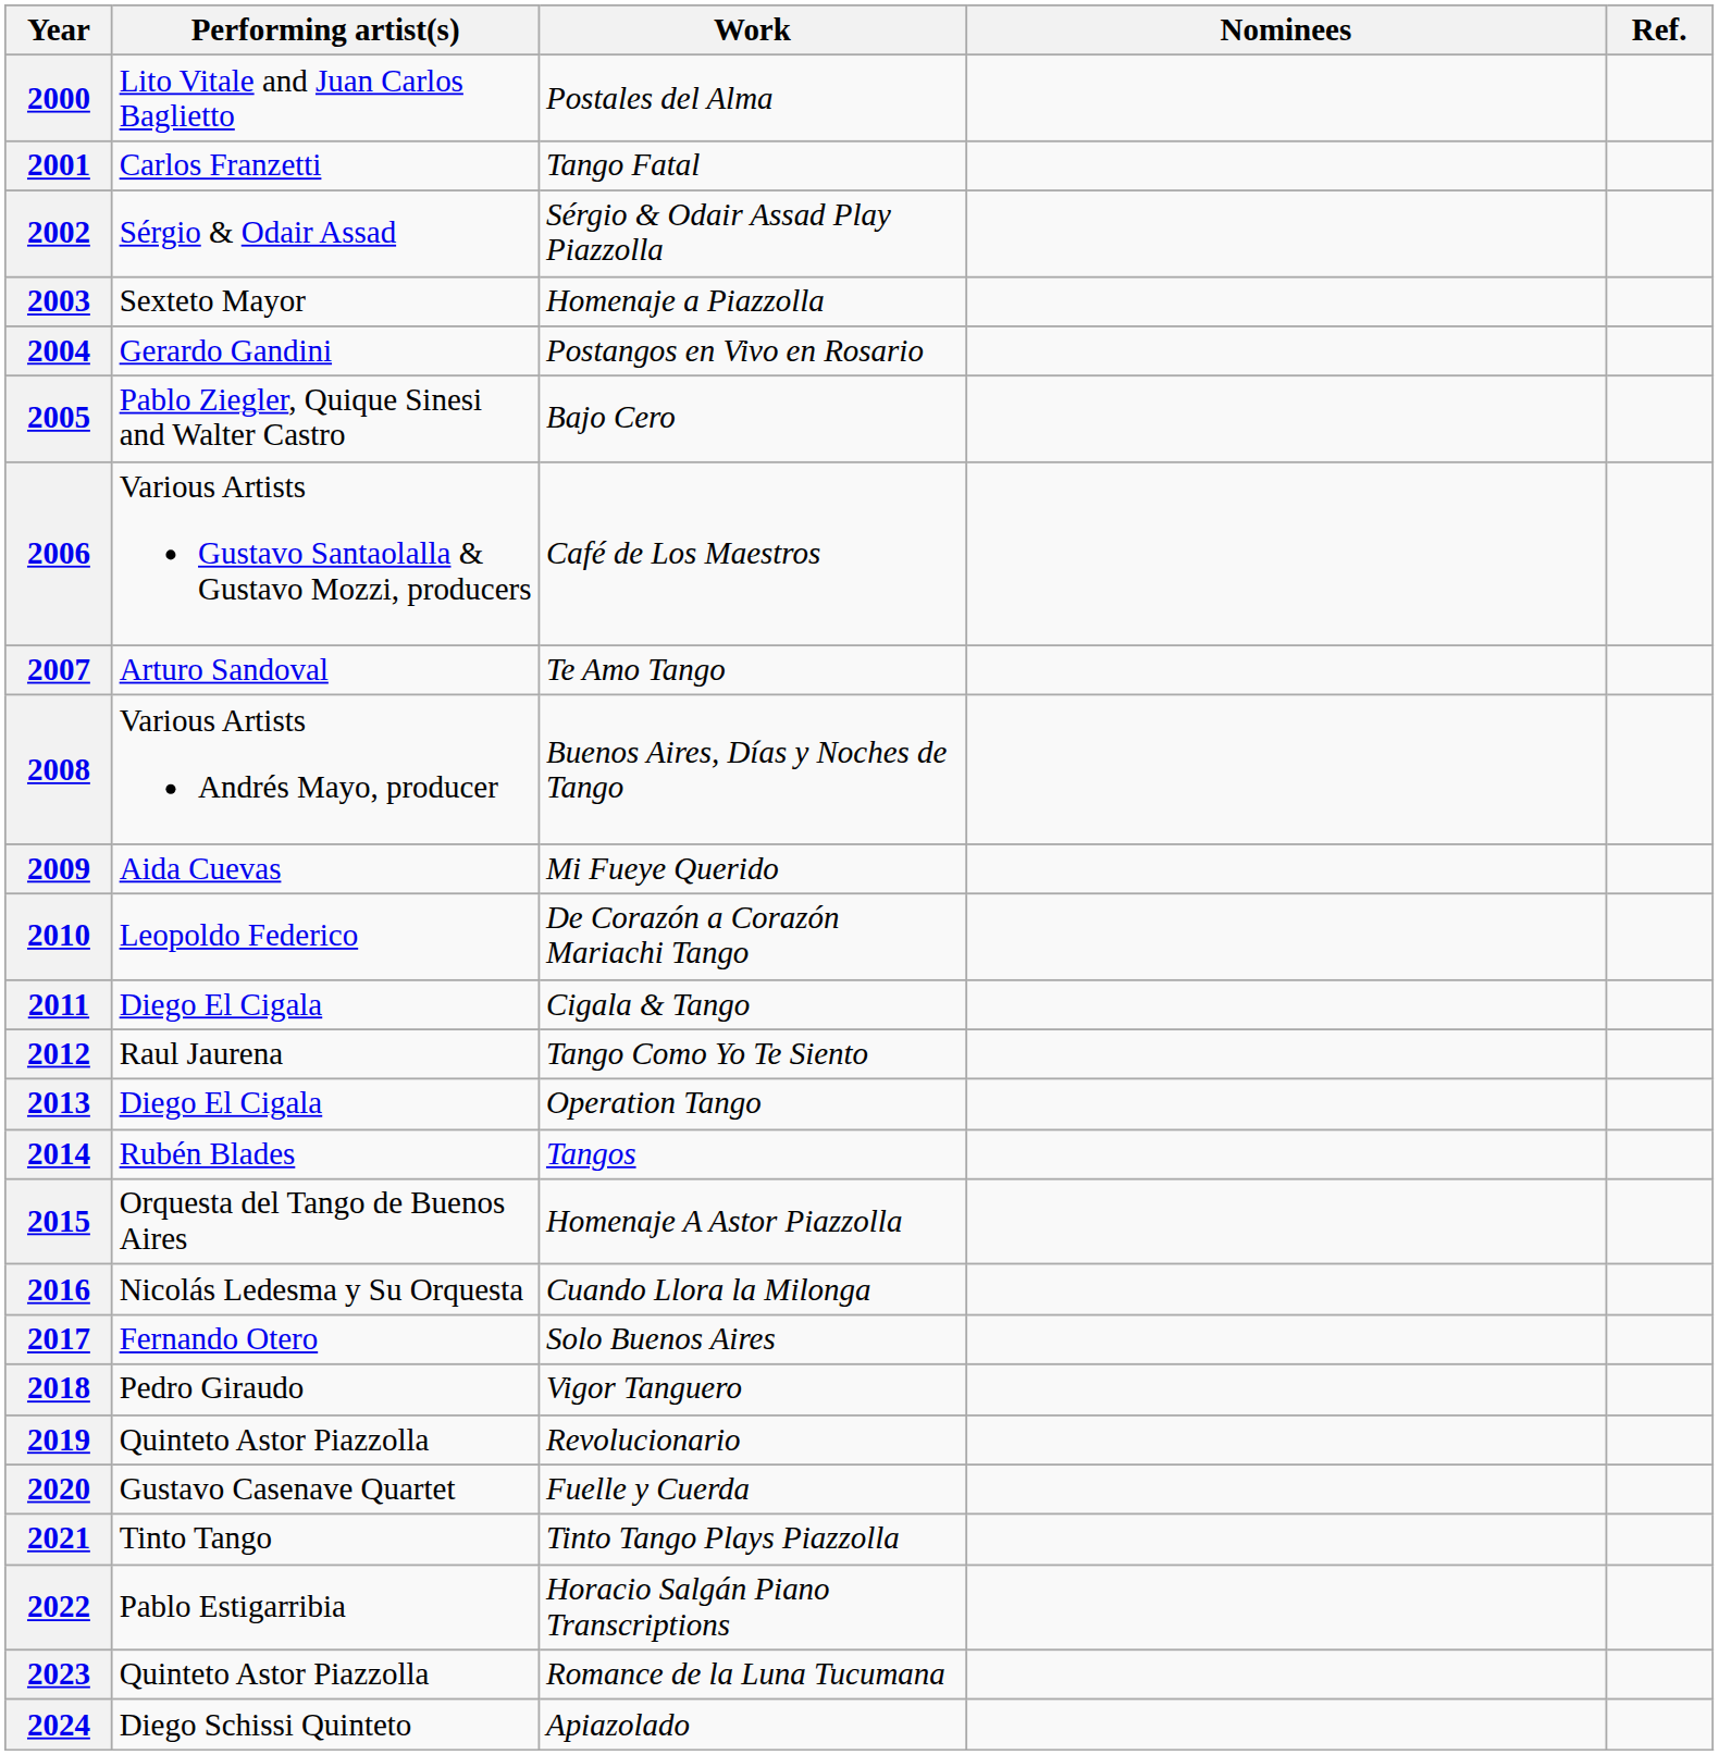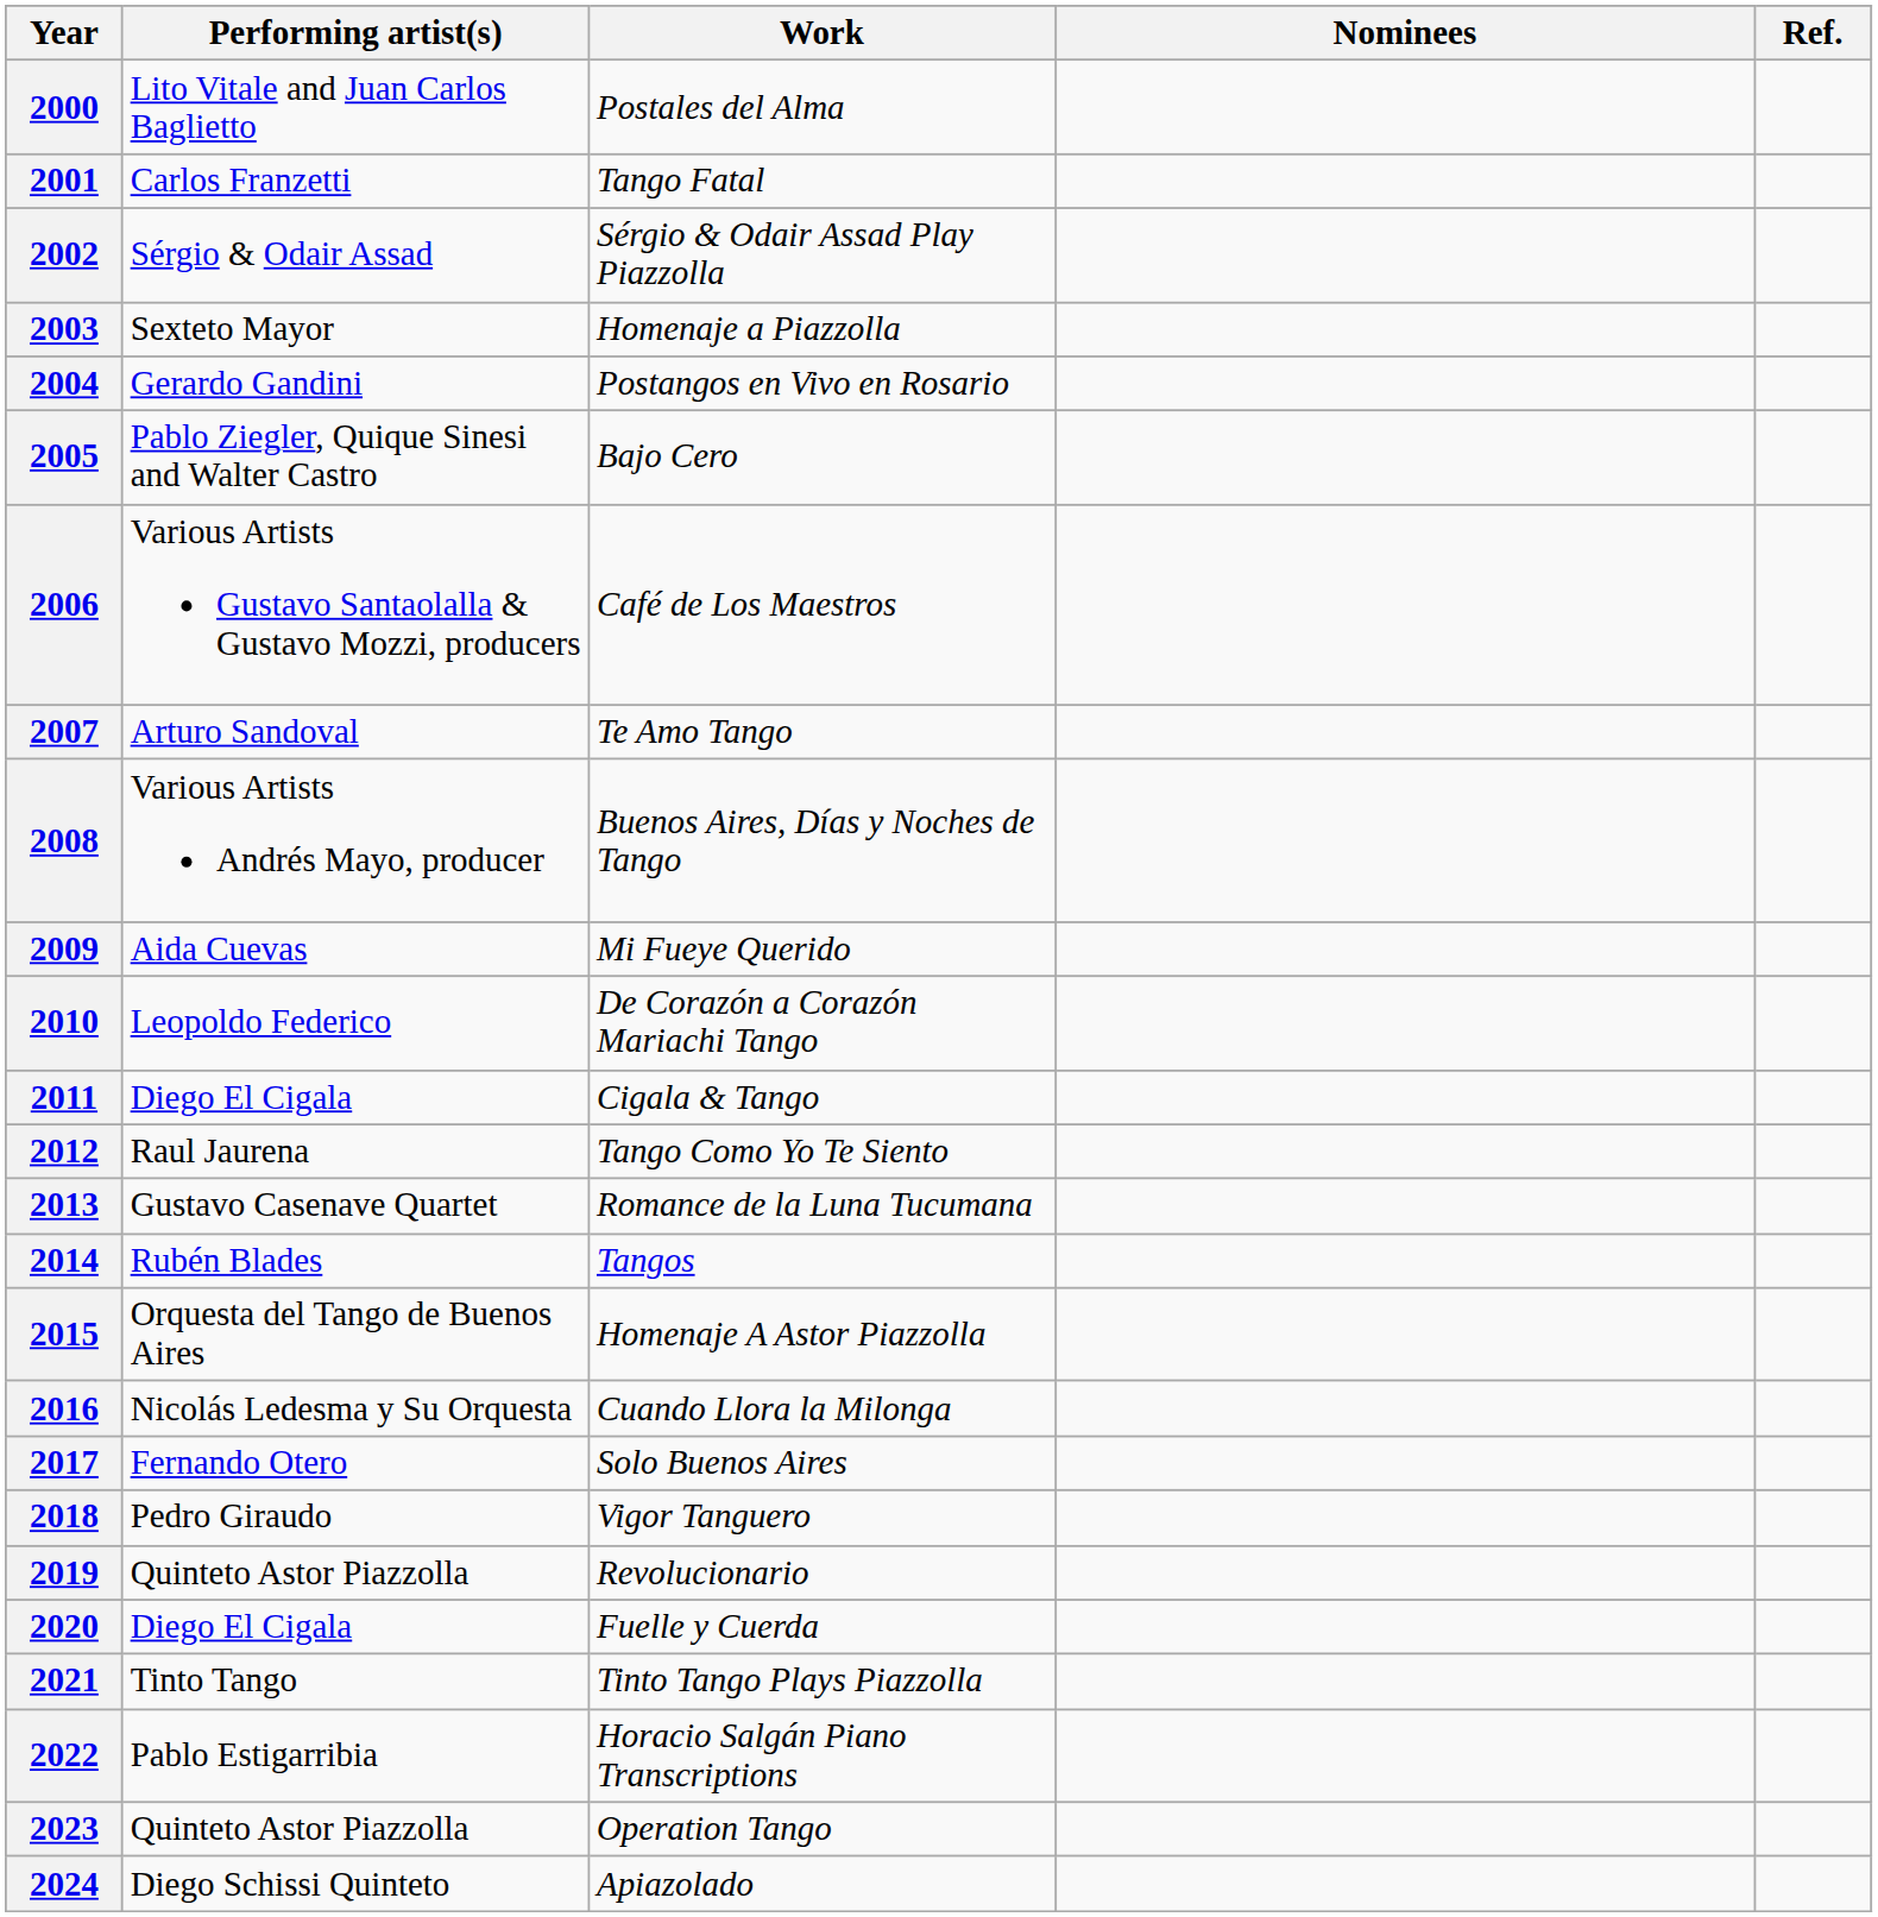2013 | Performing artist(s): Diego El Cigala -> Gustavo Casenave Quartet
2013 | Work: Operation Tango -> Romance de la Luna Tucumana
2020 | Performing artist(s): Gustavo Casenave Quartet -> Diego El Cigala
2023 | Work: Romance de la Luna Tucumana -> Operation Tango
